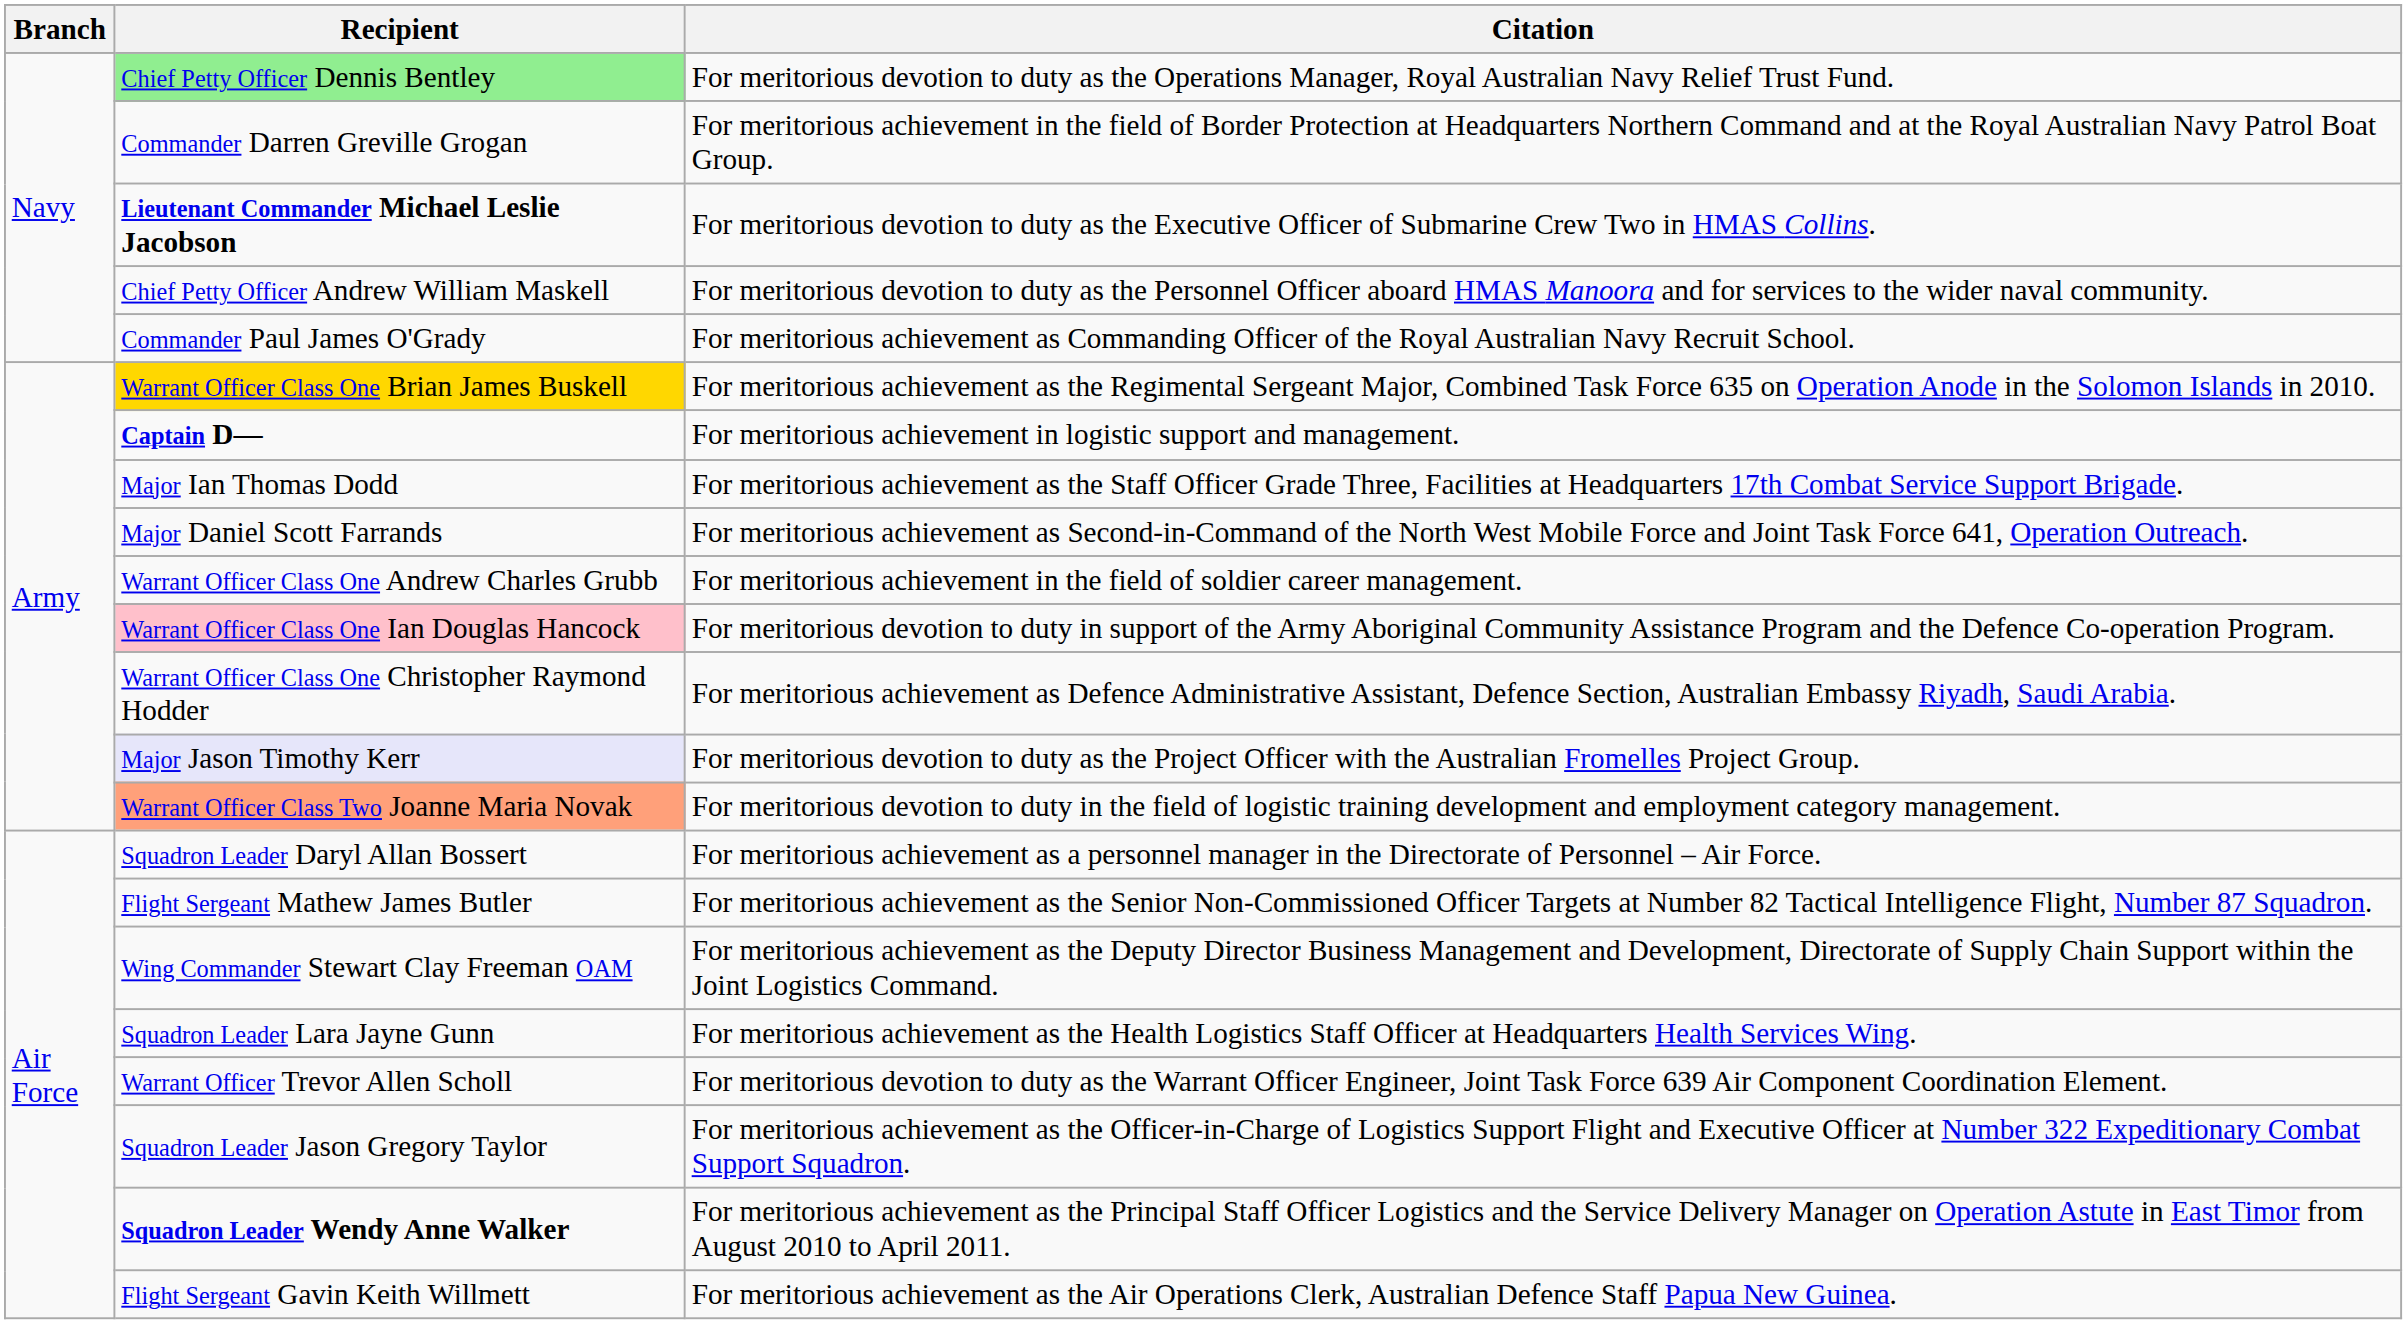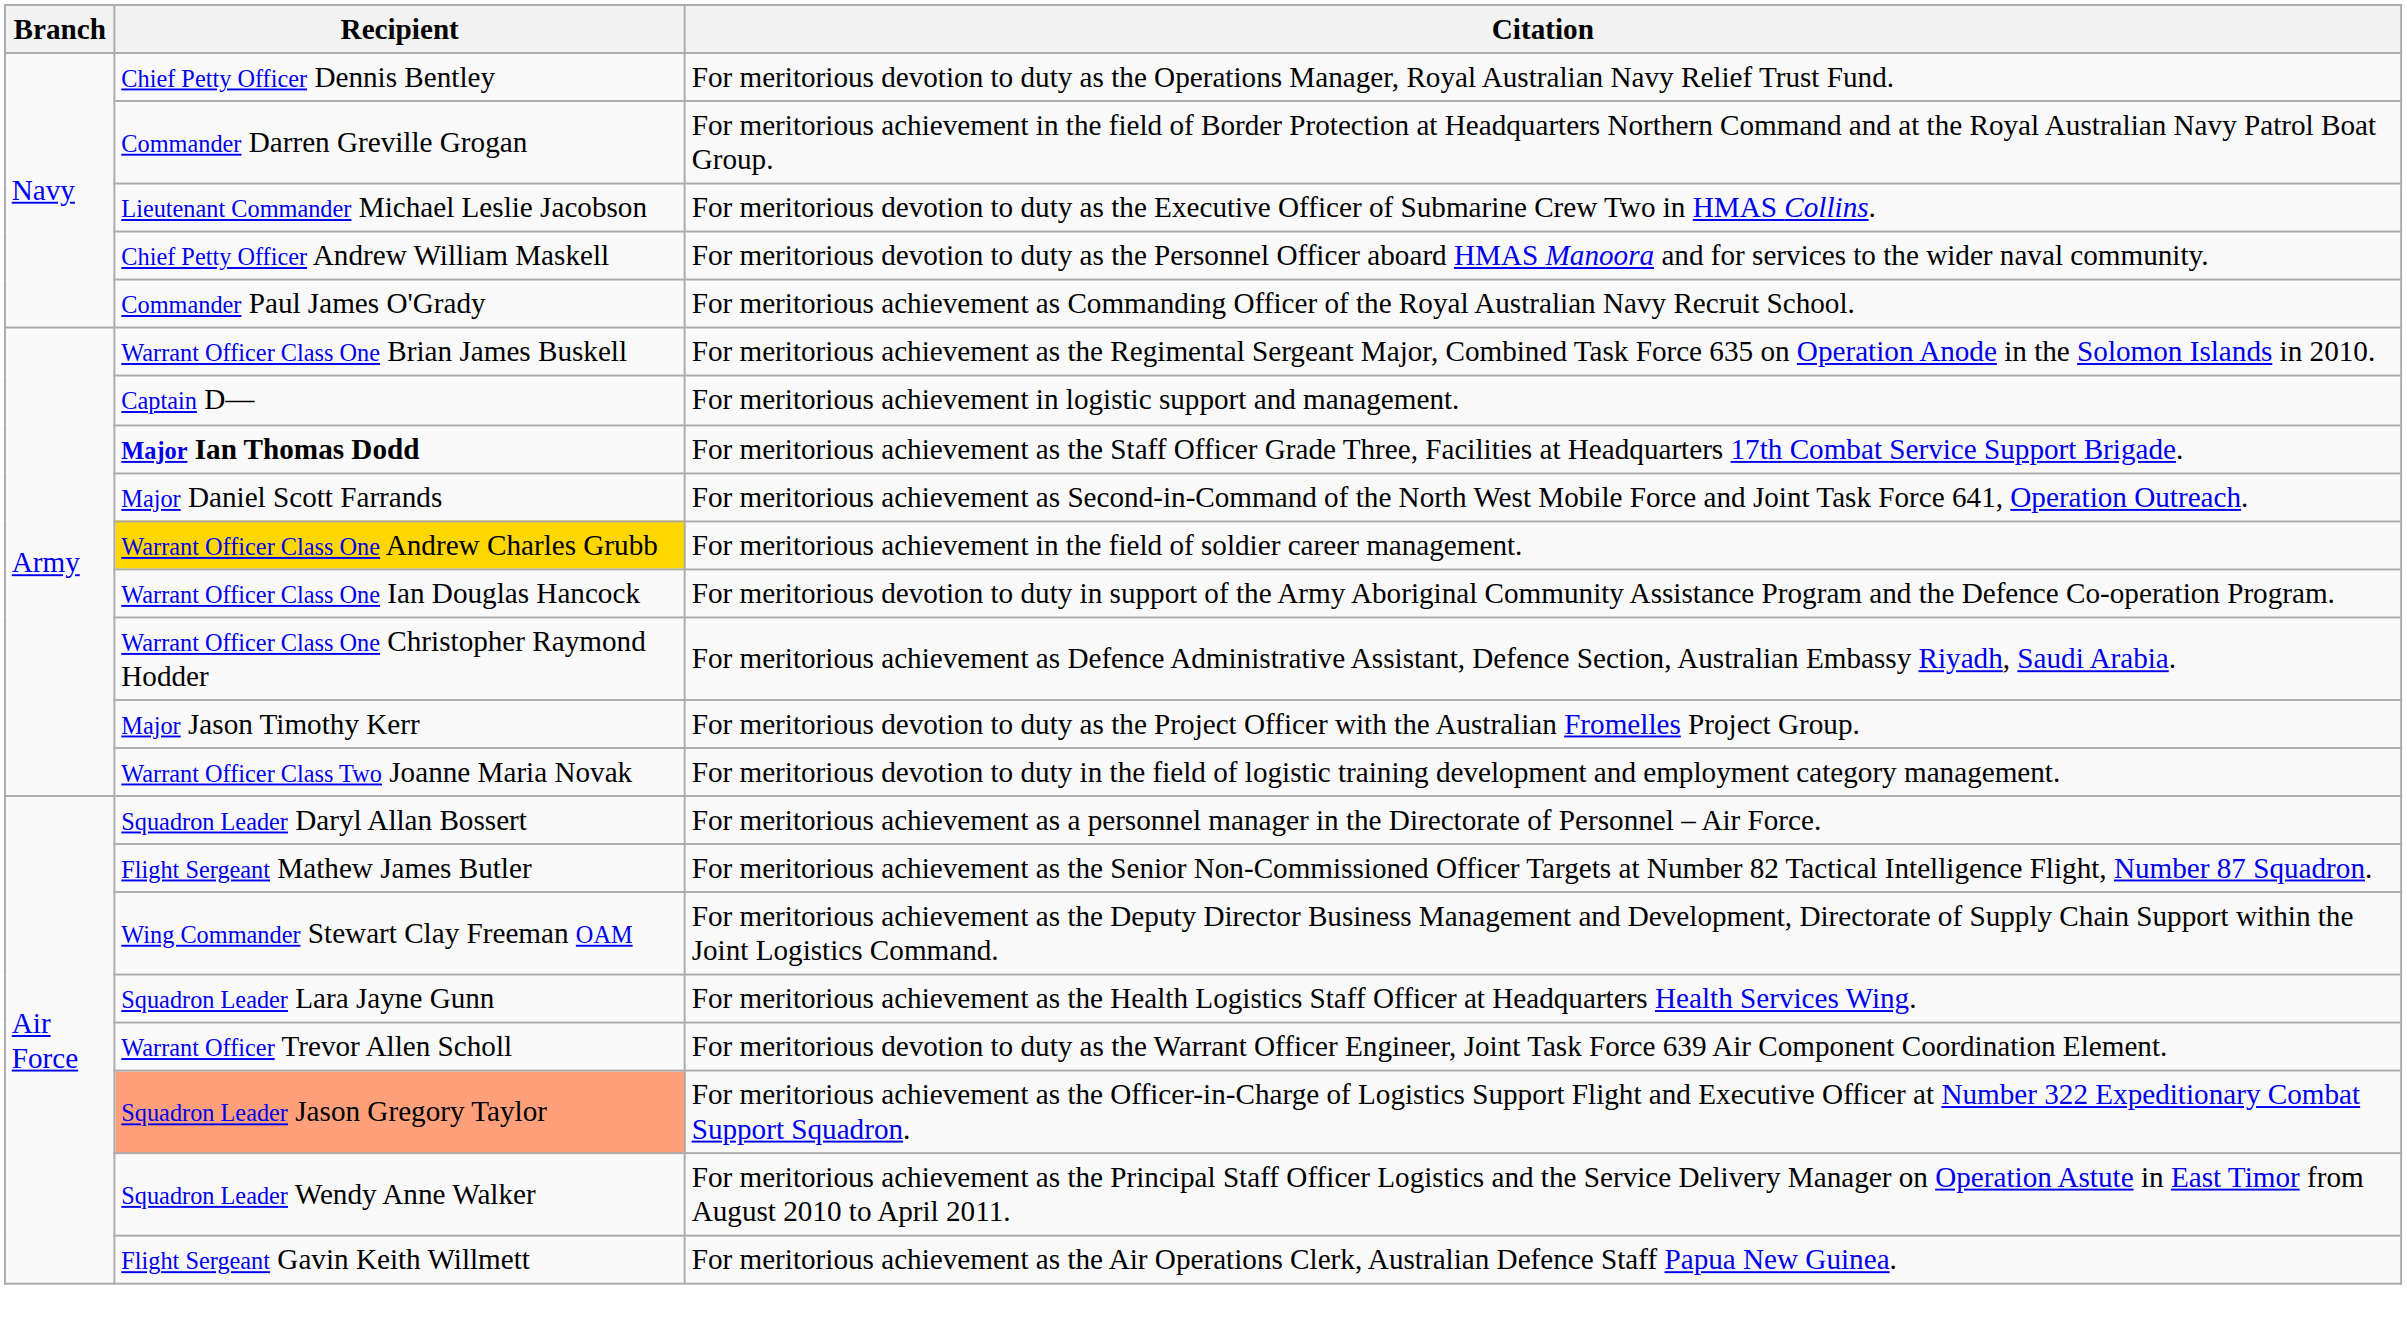Chief Petty Officer Dennis Bentley | Recipient: lightgreen background -> no background
Lieutenant Commander Michael Leslie Jacobson | Recipient: bold -> normal
Warrant Officer Class One Brian James Buskell | Recipient: gold background -> no background
Captain D— | Recipient: bold -> normal
Major Ian Thomas Dodd | Recipient: normal -> bold
Warrant Officer Class One Andrew Charles Grubb | Recipient: no background -> gold background
Warrant Officer Class One Ian Douglas Hancock | Recipient: pink background -> no background
Major Jason Timothy Kerr | Recipient: lavender background -> no background
Warrant Officer Class Two Joanne Maria Novak | Recipient: lightsalmon background -> no background
Squadron Leader Jason Gregory Taylor | Recipient: no background -> lightsalmon background
Squadron Leader Wendy Anne Walker | Recipient: bold -> normal
